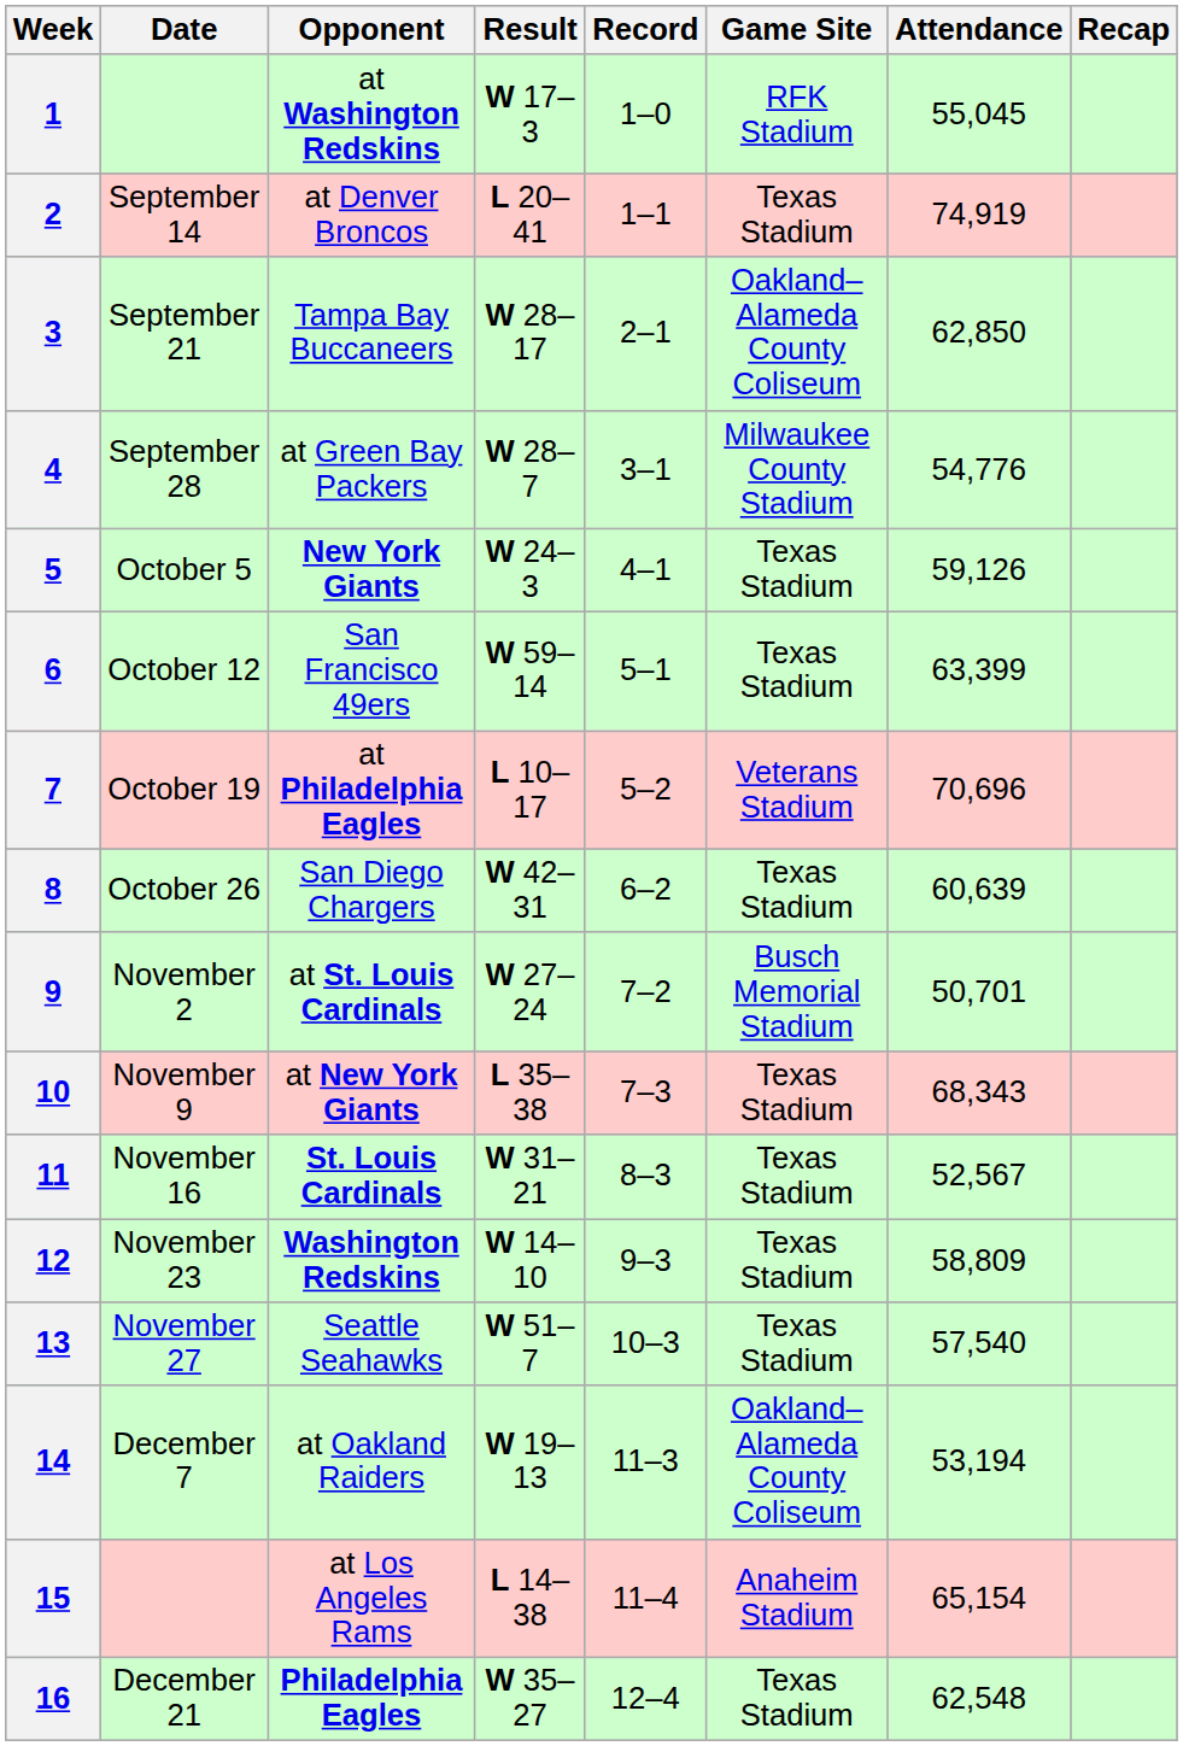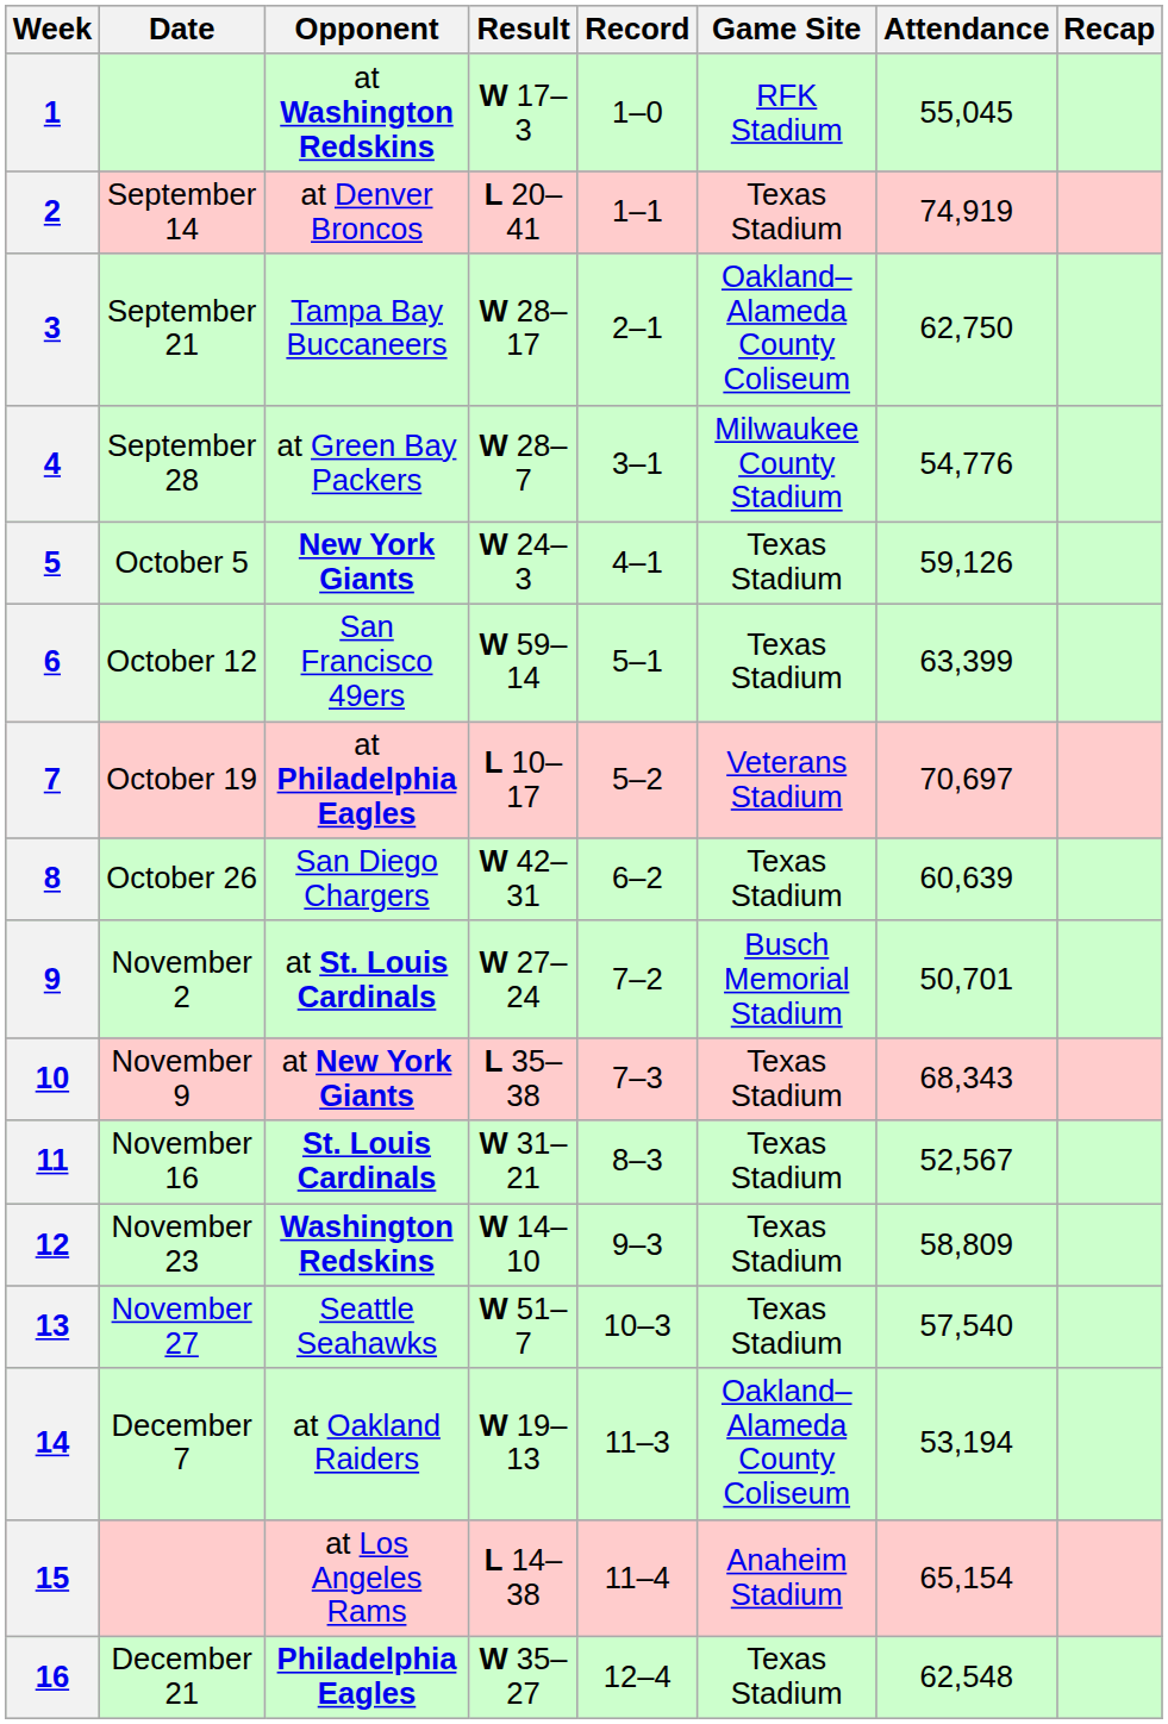3 | Attendance: 62,850 -> 62,750
7 | Attendance: 70,696 -> 70,697
